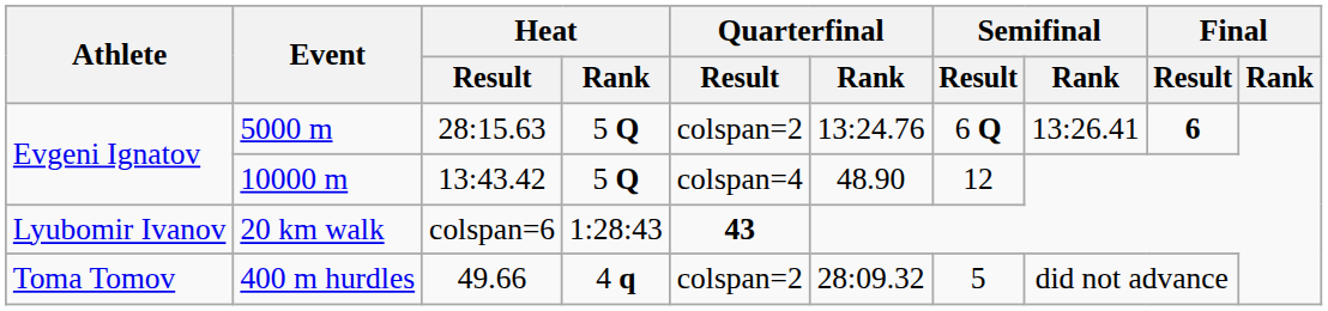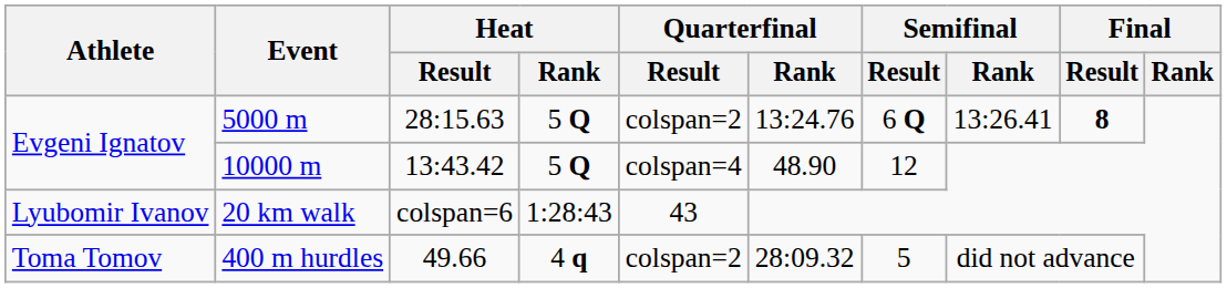5000 m | Final / Result: 6 -> 8
20 km walk | Quarterfinal / Result: bold -> normal
